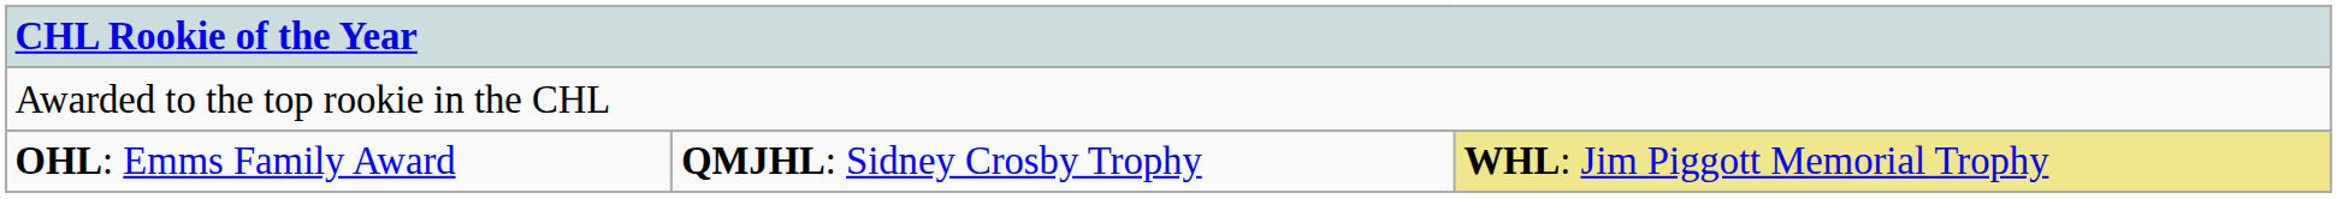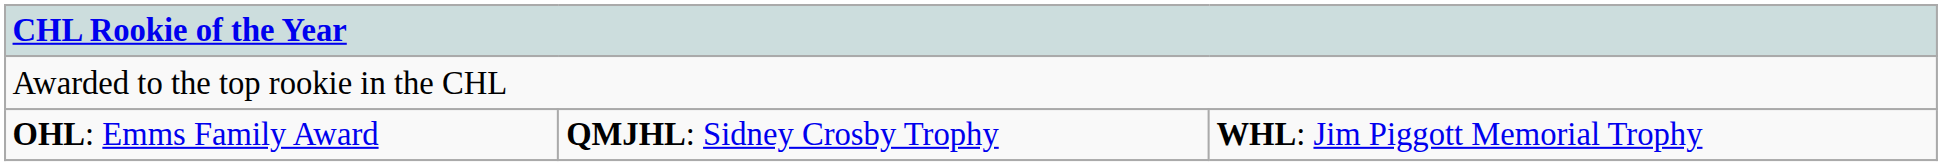OHL: Emms Family Award | column 3: khaki background -> no background
